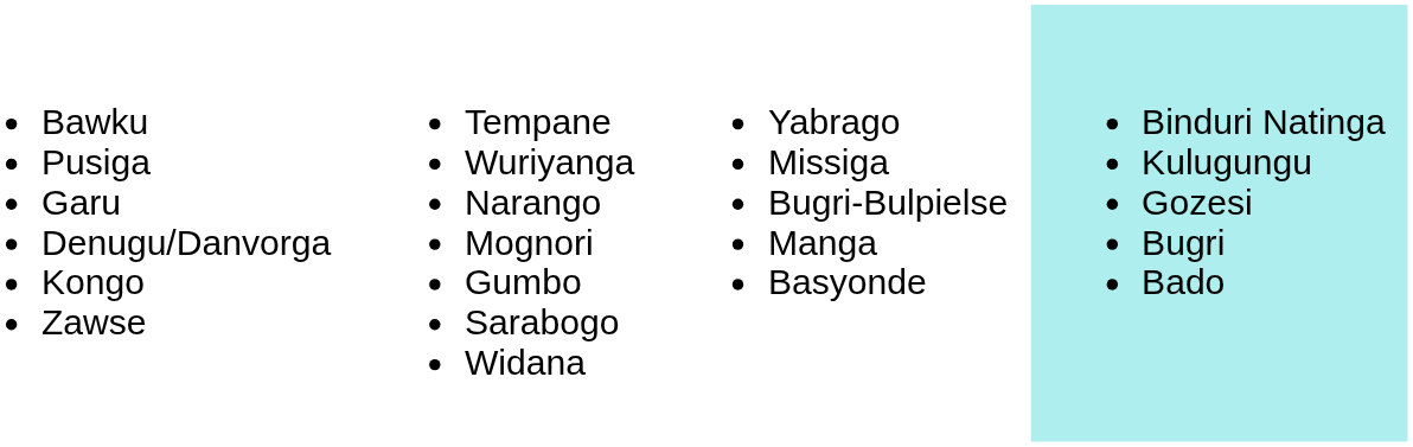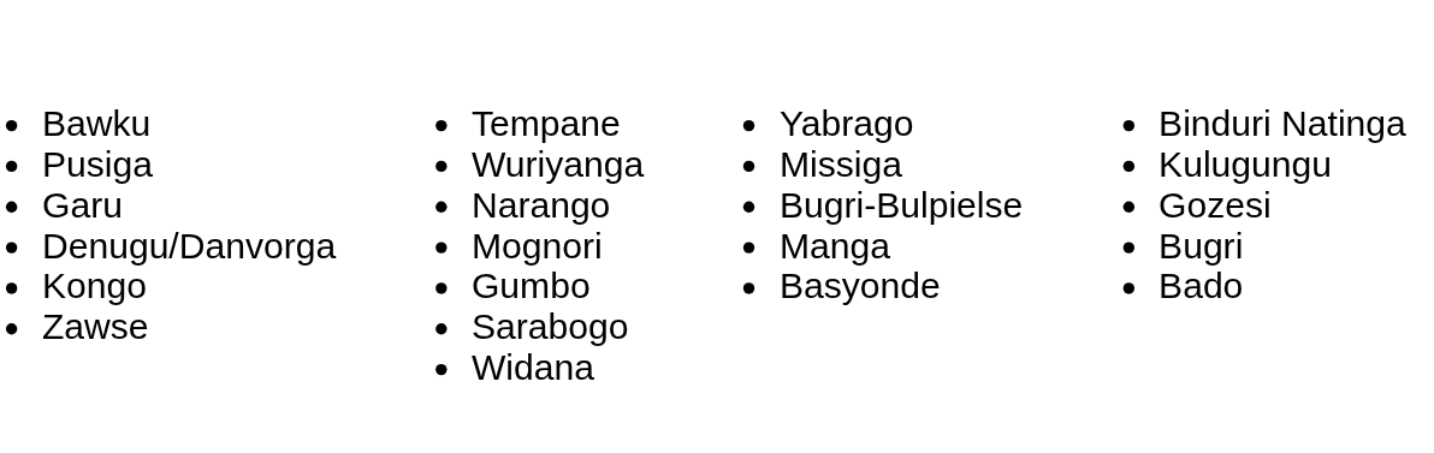Bawku Pusiga Garu Denugu/Danvorga Kongo Zawse | column 4: paleturquoise background -> no background
